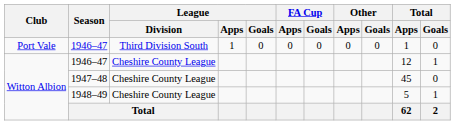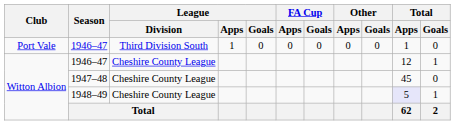1948–49 | Total / Apps: no background -> lavender background
